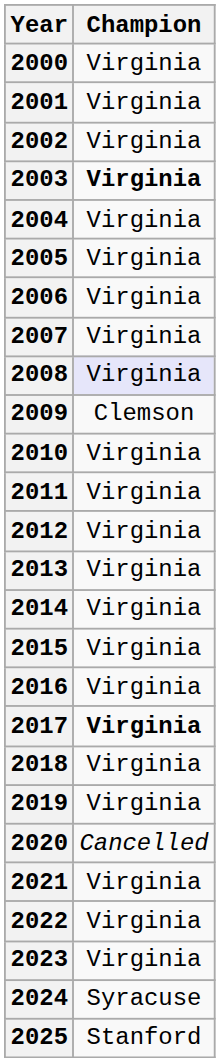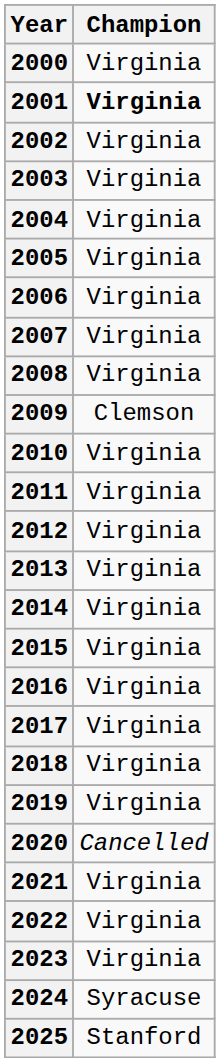2001 | Champion: normal -> bold
2003 | Champion: bold -> normal
2008 | Champion: lavender background -> no background
2017 | Champion: bold -> normal
